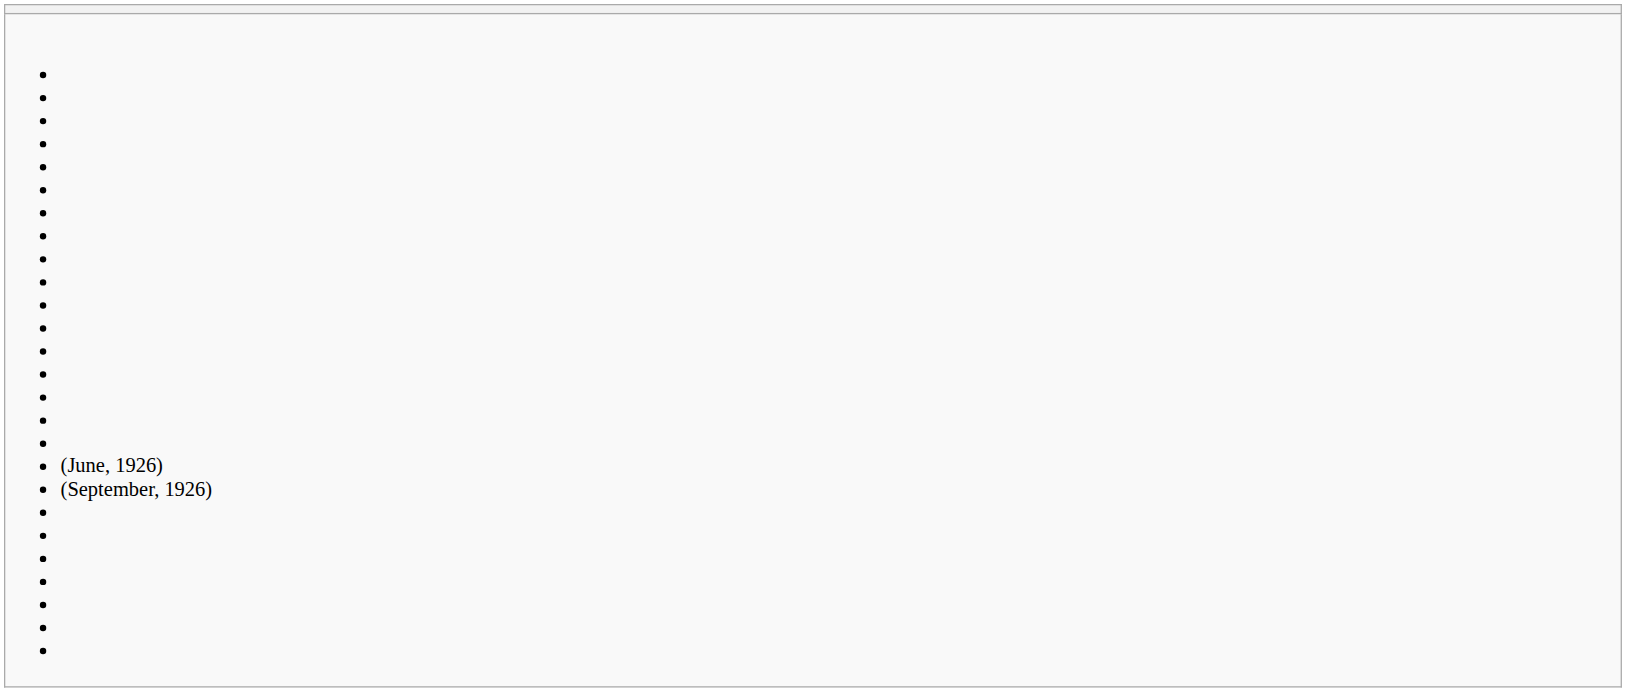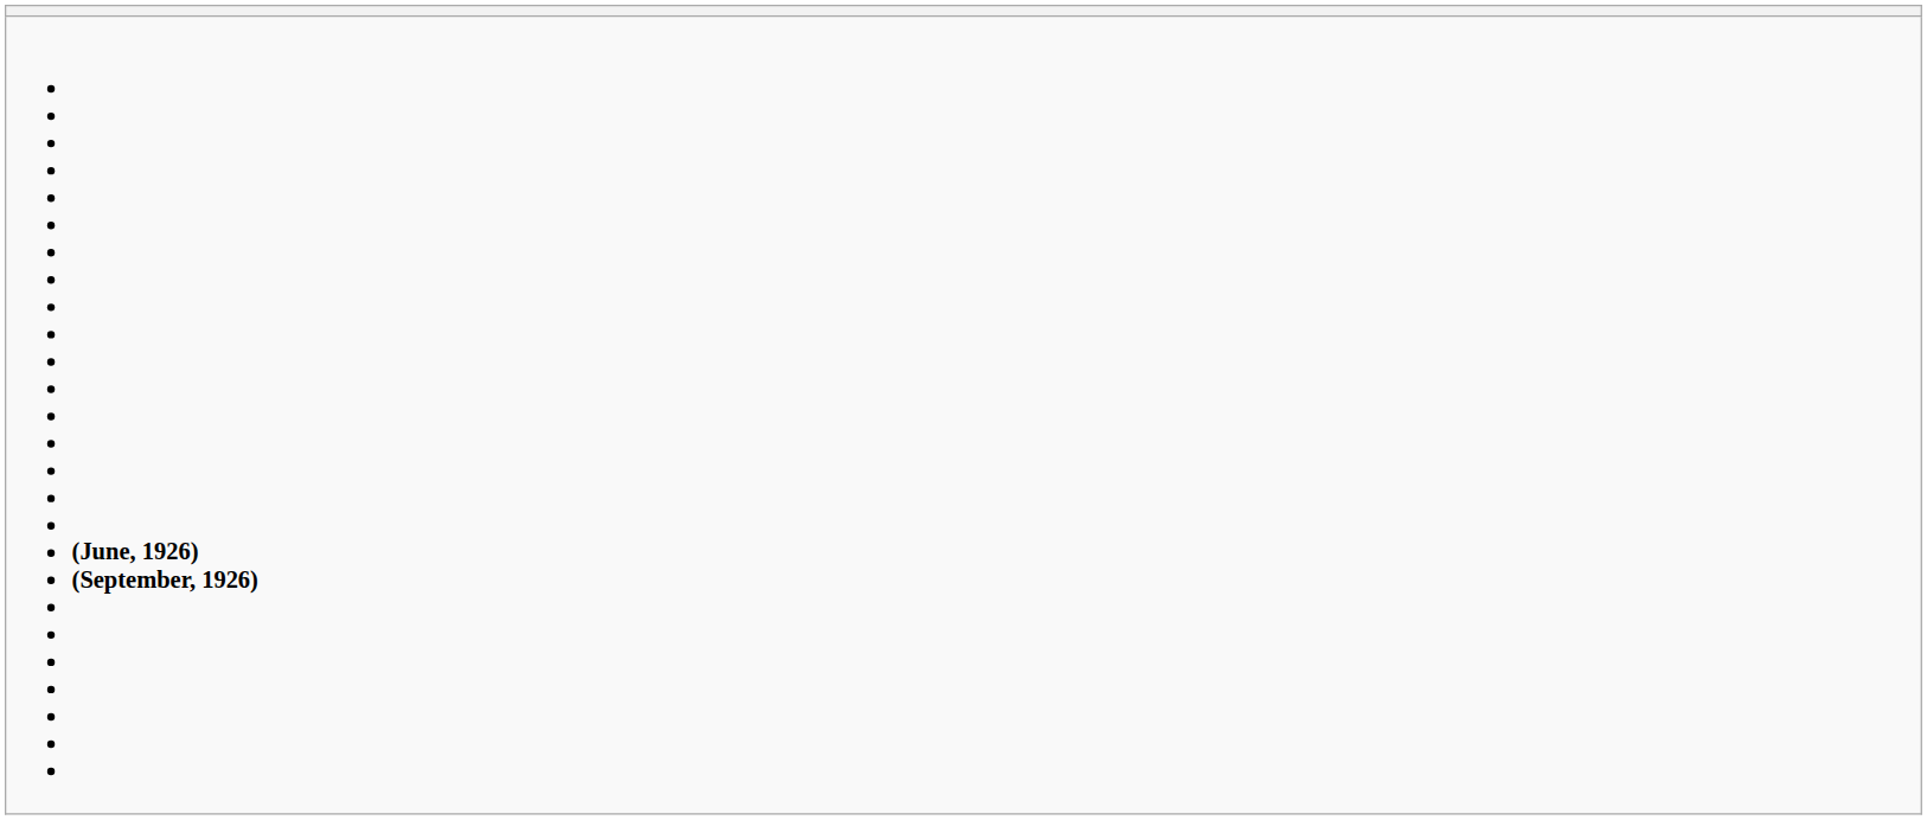row 2 | column 1: normal -> bold
